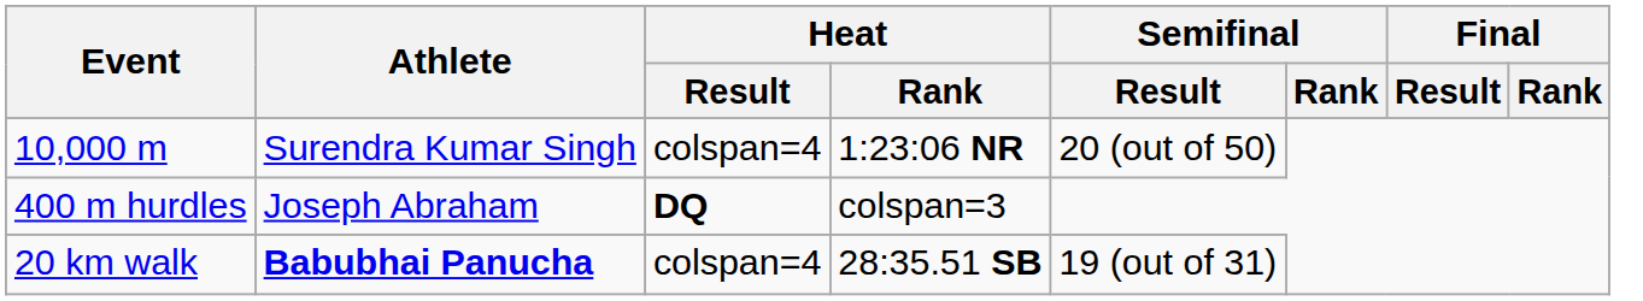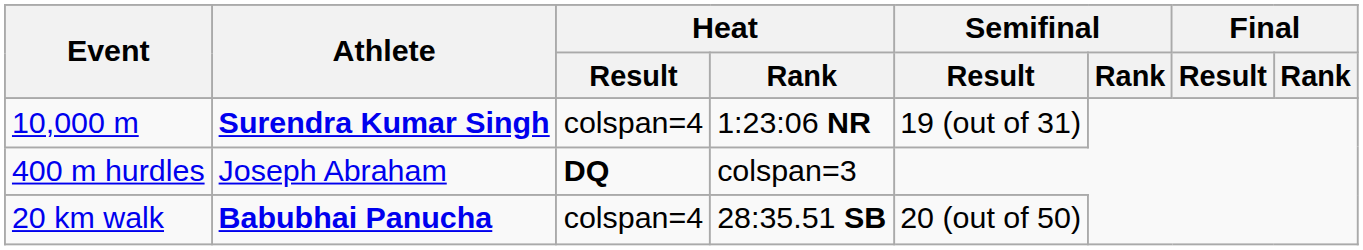10,000 m | Athlete: normal -> bold
10,000 m | Semifinal / Result: 20 (out of 50) -> 19 (out of 31)
20 km walk | Semifinal / Result: 19 (out of 31) -> 20 (out of 50)
